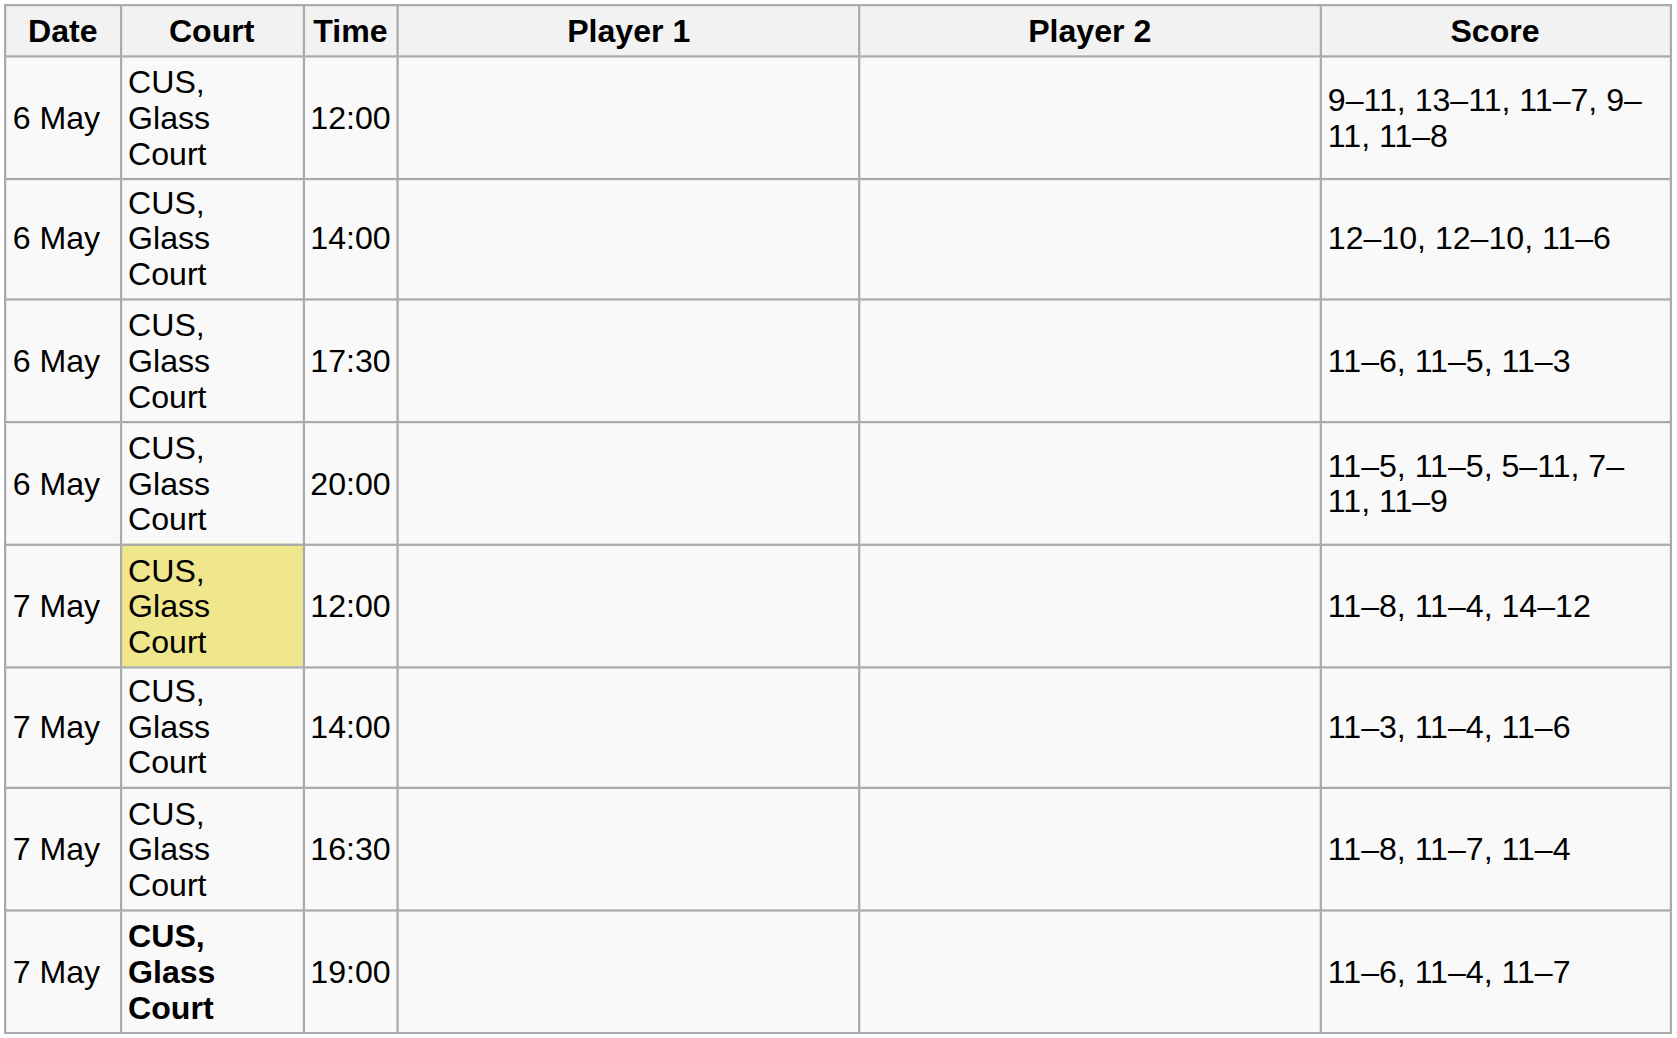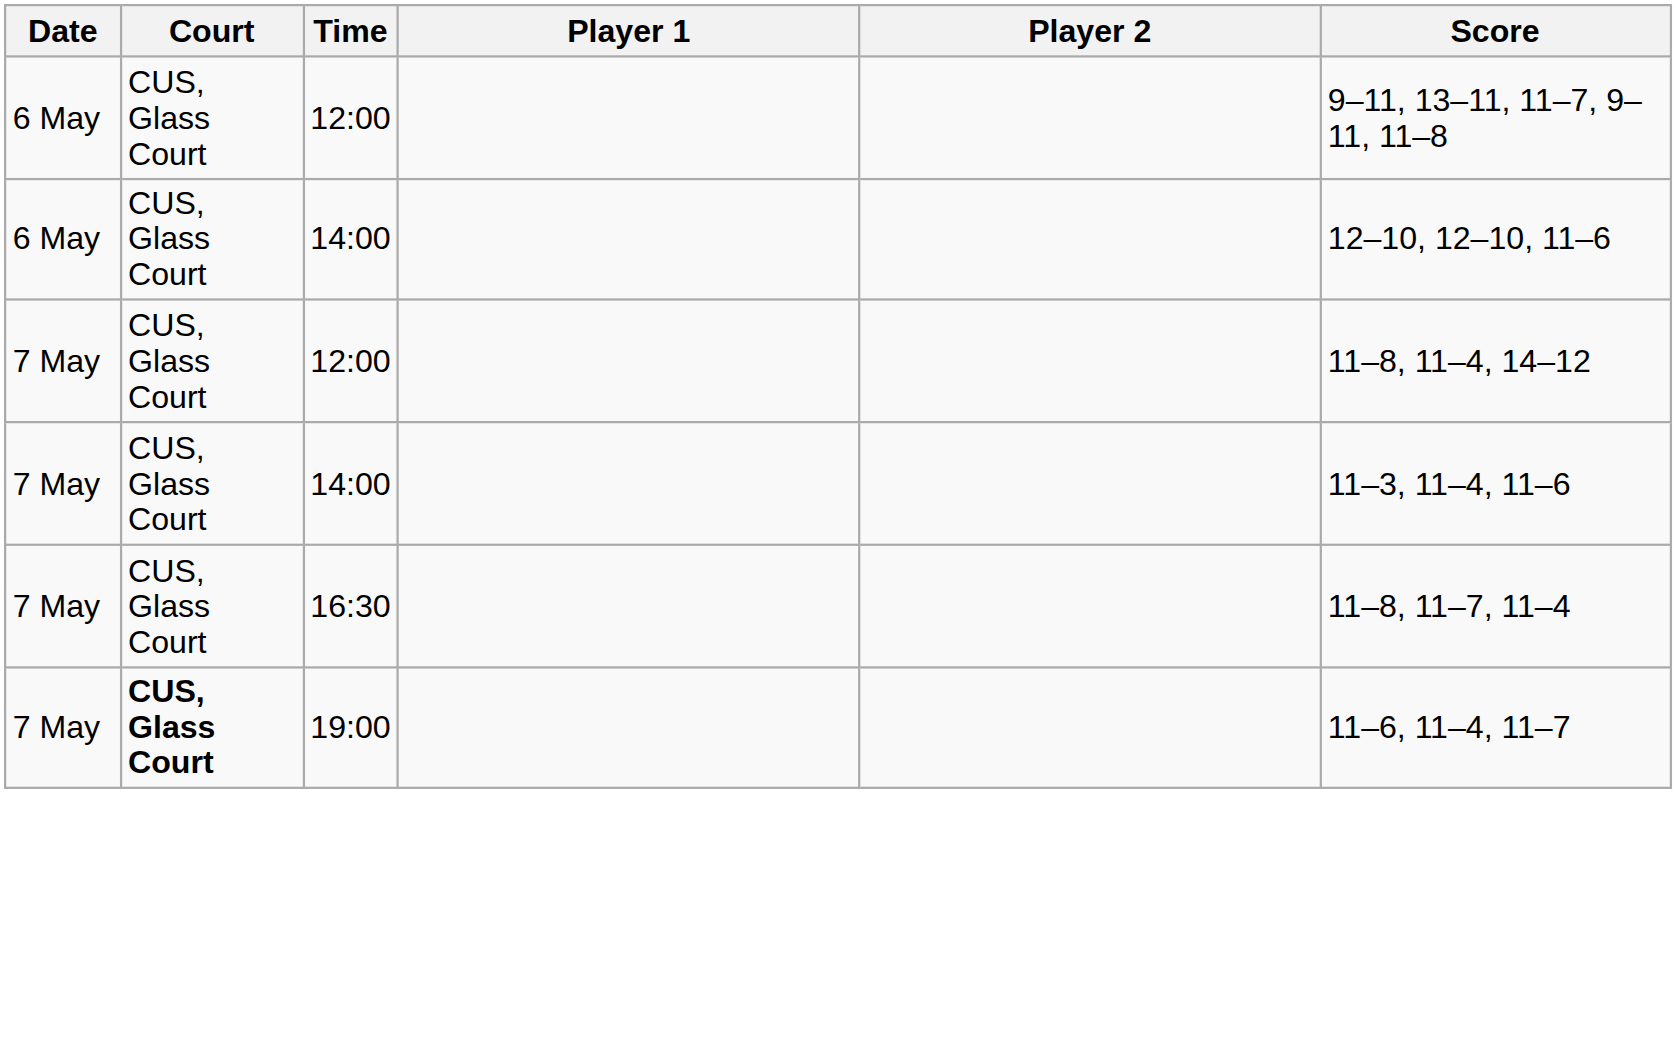- row: 6 May | CUS, Glass Court | 17:30 | 11–6, 11–5, 11–3
- row: 6 May | CUS, Glass Court | 20:00 | 11–5, 11–5, 5–11, 7–11, 11–9
7 May / 12:00 | Court: khaki background -> no background
